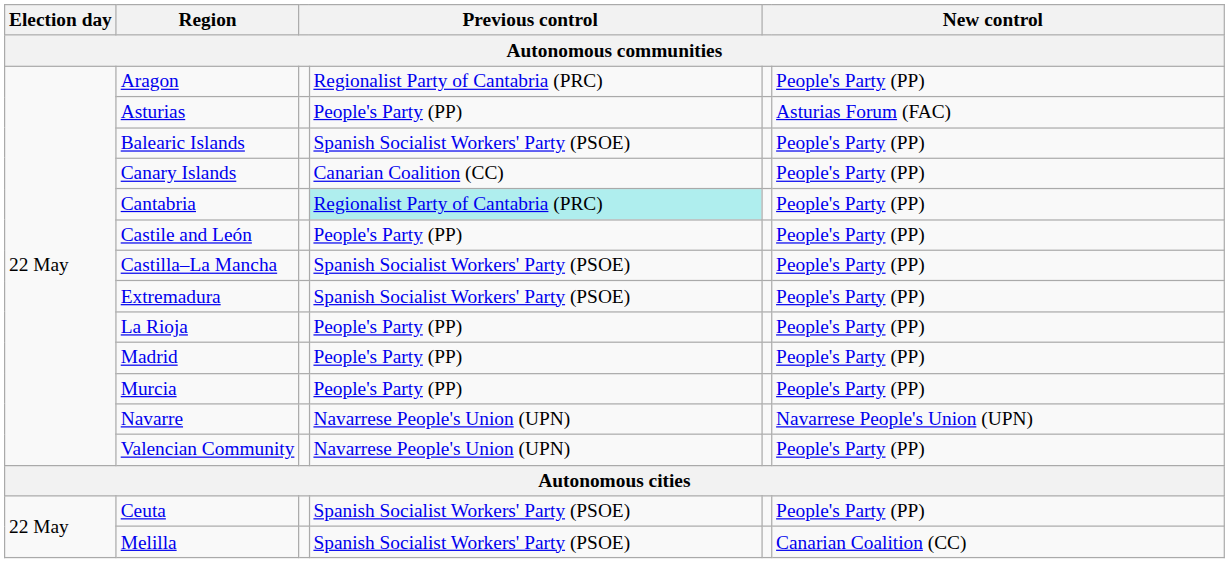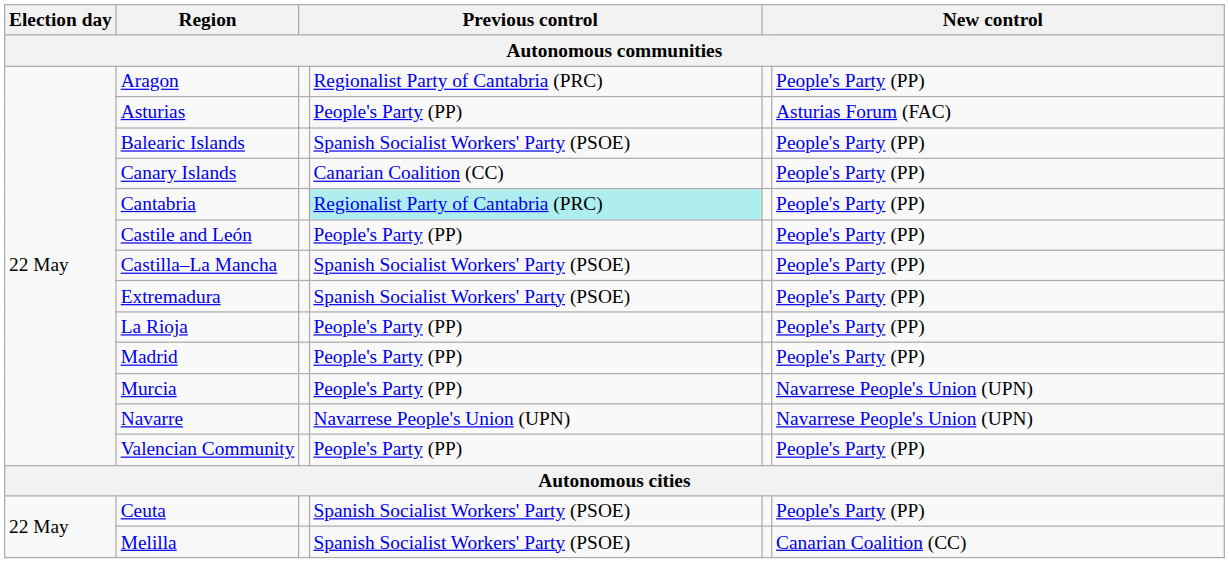Murcia | column 6: People's Party (PP) -> Navarrese People's Union (UPN)
Valencian Community | column 4: Navarrese People's Union (UPN) -> People's Party (PP)
